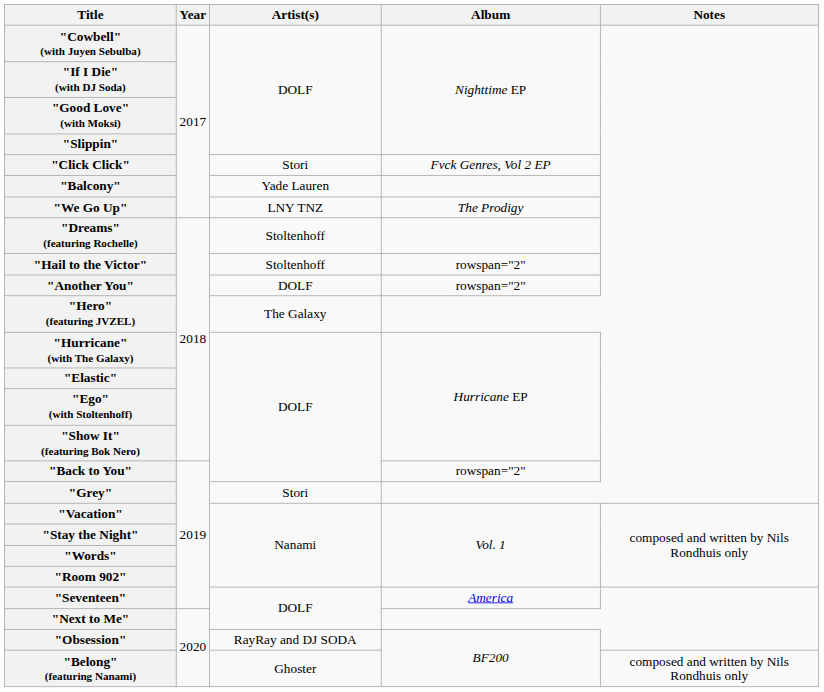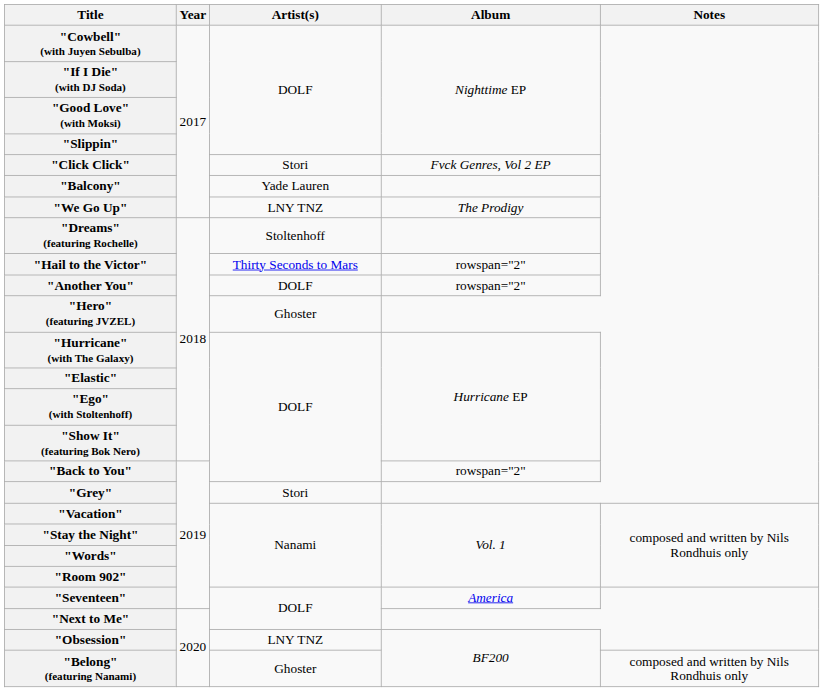"Hail to the Victor" | Artist(s): Stoltenhoff -> Thirty Seconds to Mars
"Hero" (featuring JVZEL) | Artist(s): The Galaxy -> Ghoster
"Obsession" | Artist(s): RayRay and DJ SODA -> LNY TNZ
